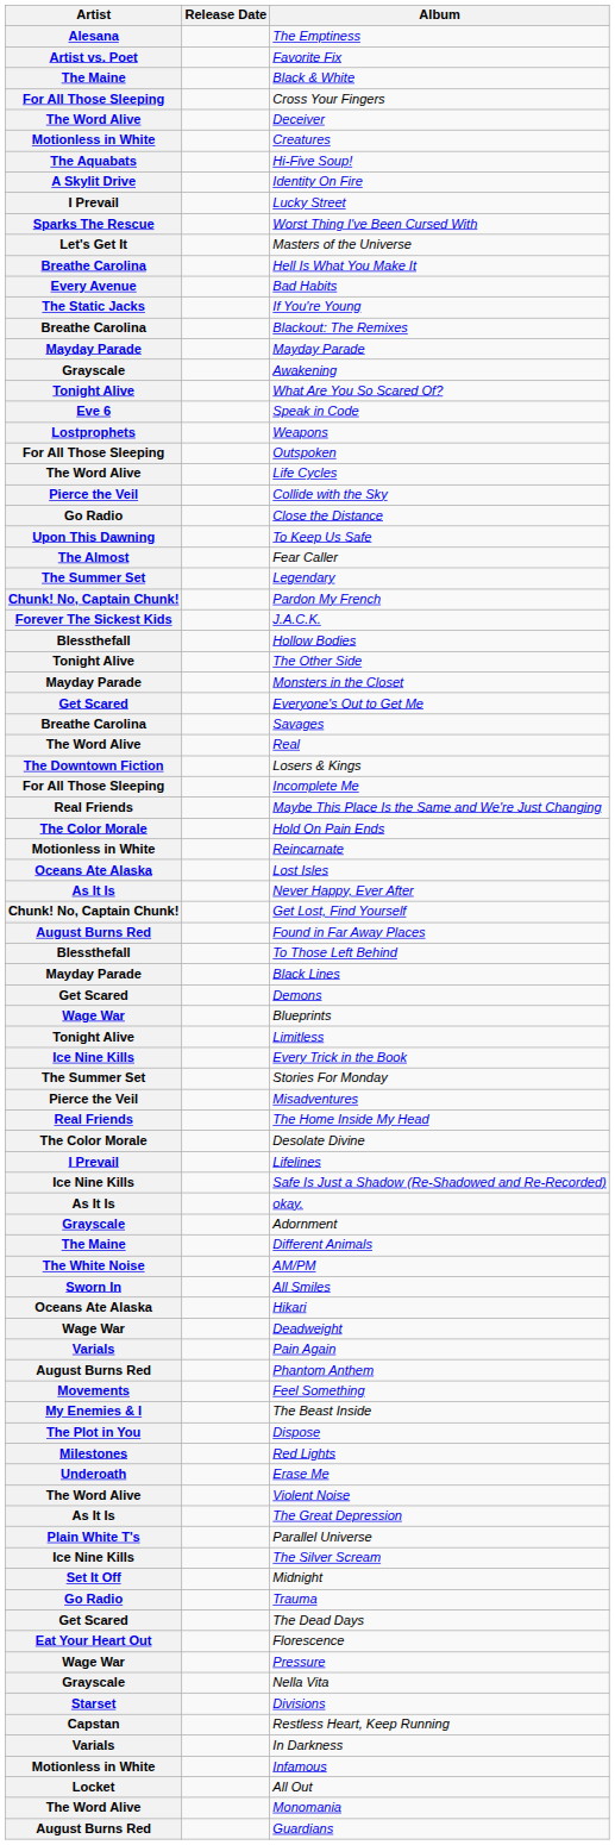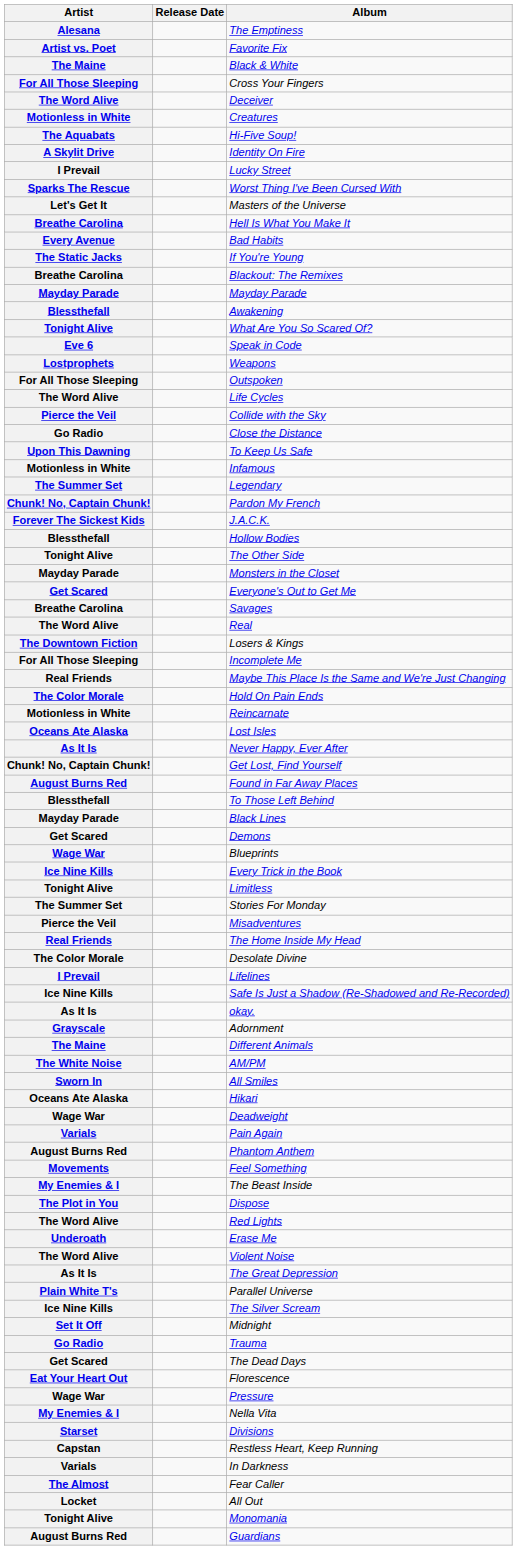Awakening | Artist: Grayscale -> Blessthefall
rows swapped: Infamous <-> Fear Caller
rows swapped: Every Trick in the Book <-> Limitless
Red Lights | Artist: Milestones -> The Word Alive
Nella Vita | Artist: Grayscale -> My Enemies & I
Monomania | Artist: The Word Alive -> Tonight Alive
